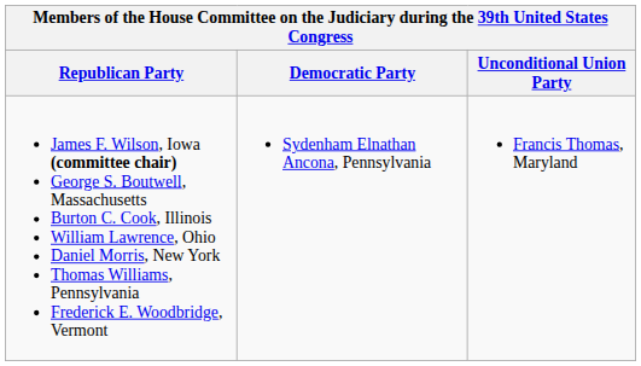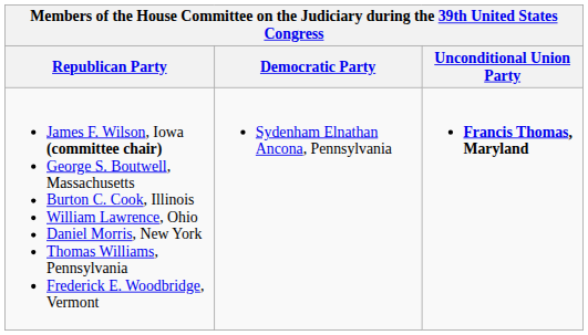row 3 | Unconditional Union Party: normal -> bold
